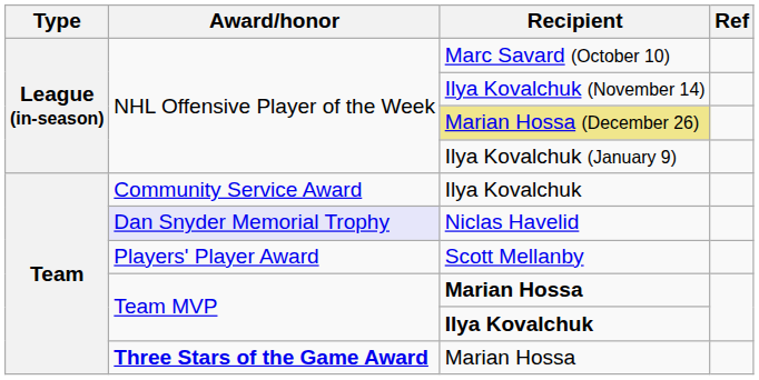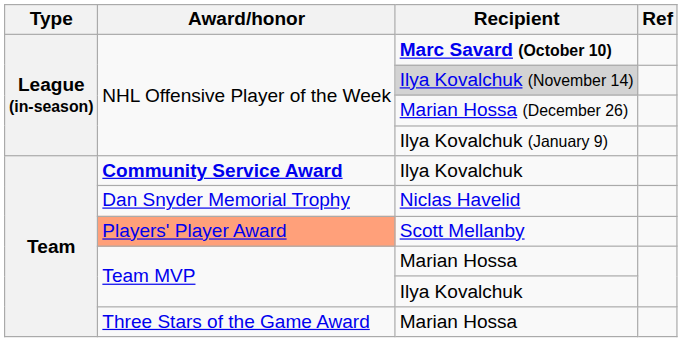Marc Savard (October 10) | Recipient: normal -> bold
Ilya Kovalchuk (November 14) | Recipient: no background -> lightgrey background
Marian Hossa (December 26) | Recipient: khaki background -> no background
Community Service Award / Ilya Kovalchuk | Award/honor: normal -> bold
Niclas Havelid | Award/honor: lavender background -> no background
Scott Mellanby | Award/honor: no background -> lightsalmon background
Team MVP / Marian Hossa | Recipient: bold -> normal
Team MVP / Ilya Kovalchuk | Recipient: bold -> normal
Three Stars of the Game Award / Marian Hossa | Award/honor: bold -> normal
